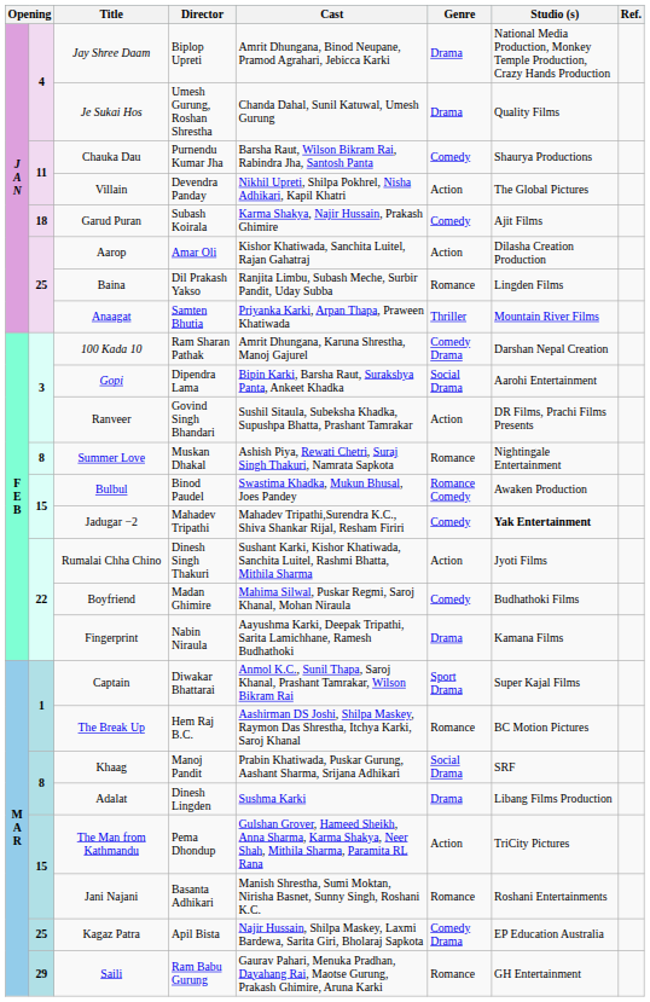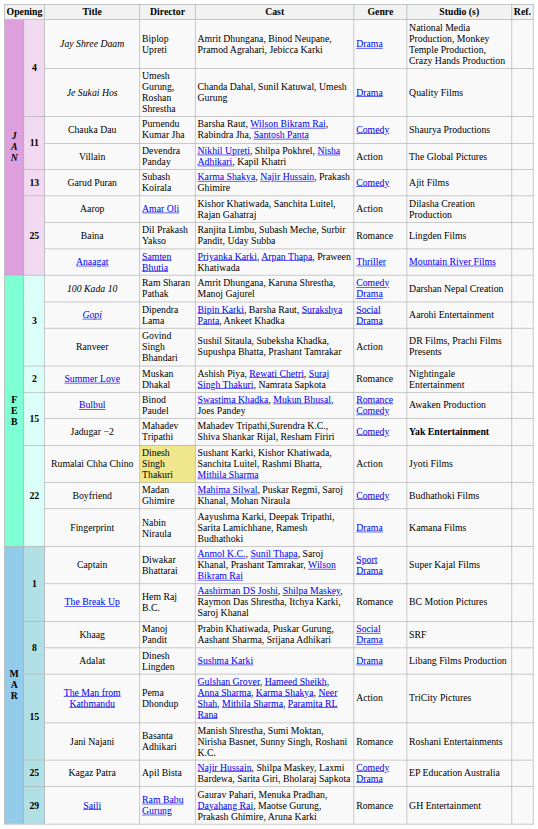Garud Puran | column 2: 18 -> 13
Summer Love | column 2: 8 -> 2
Rumalai Chha Chino | Director: no background -> khaki background
